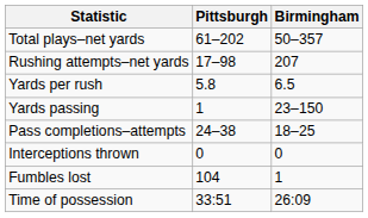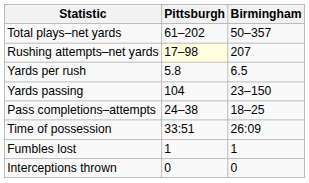Rushing attempts–net yards | Pittsburgh: no background -> lightyellow background
Yards passing | Pittsburgh: 1 -> 104
rows swapped: Interceptions thrown <-> Time of possession
Fumbles lost | Pittsburgh: 104 -> 1
